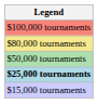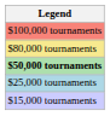row 4 | column 1: normal -> bold
row 5 | column 1: bold -> normal
